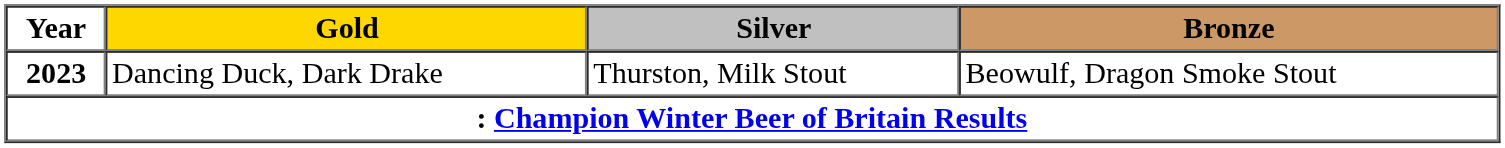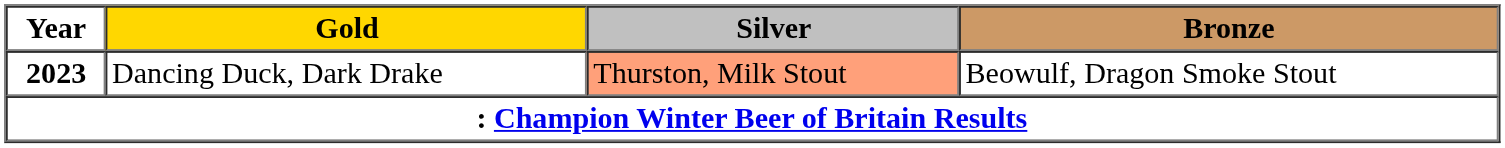2023 | Silver: no background -> lightsalmon background
